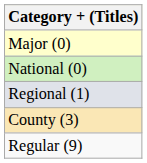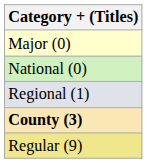row 5 | column 1: normal -> bold
row 6 | column 1: no background -> khaki background
